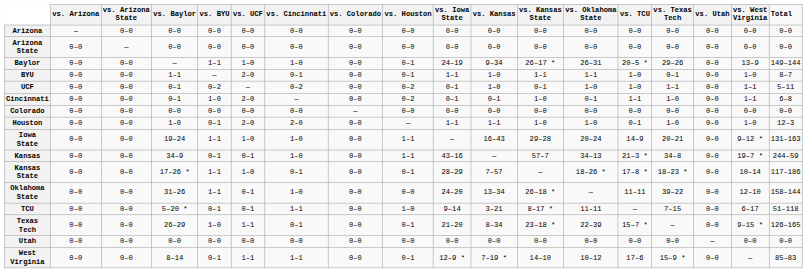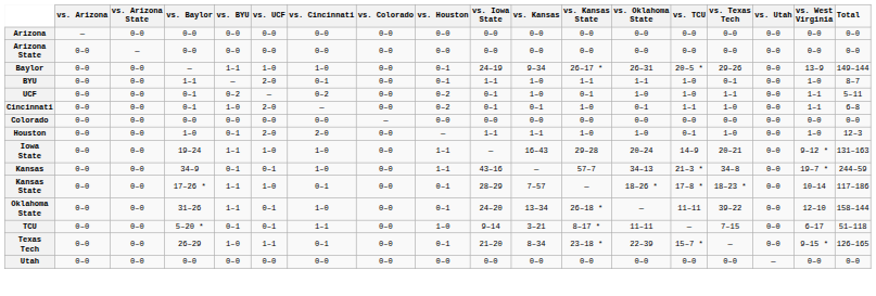Oklahoma State | vs. Houston: 0–0 -> 0–1
- row: West Virginia | 0–0 | 0–0 | 8–14 | 0–1 | 1–1 | 1–1 | 0–0 | 0–1 | 12–9 * | 7–19 * | 14–10 | 10–12 | 17–6 | 15–9 * | 0–0 | — | 85–83
